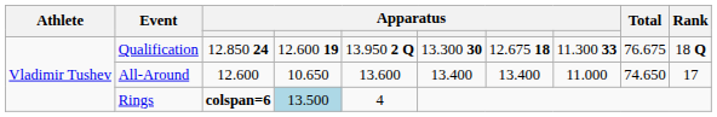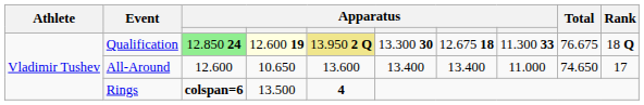Qualification | column 3: no background -> lightgreen background
Qualification | column 4: no background -> lightyellow background
Qualification | column 5: no background -> khaki background
Rings | column 4: lightblue background -> no background
Rings | column 5: normal -> bold
